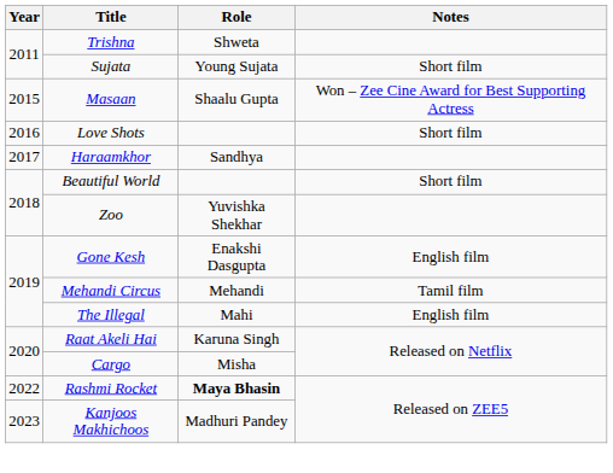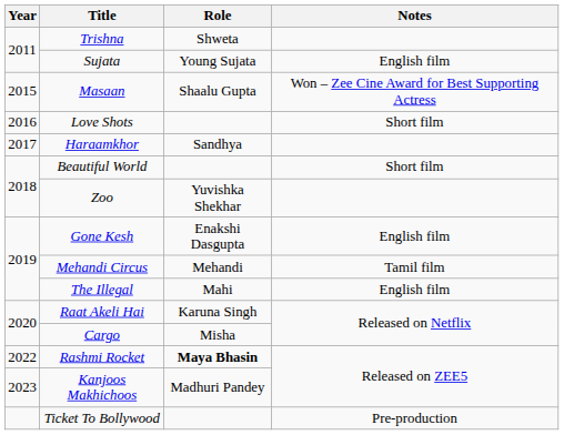Sujata | Notes: Short film -> English film
+ row: Ticket To Bollywood | Pre-production
